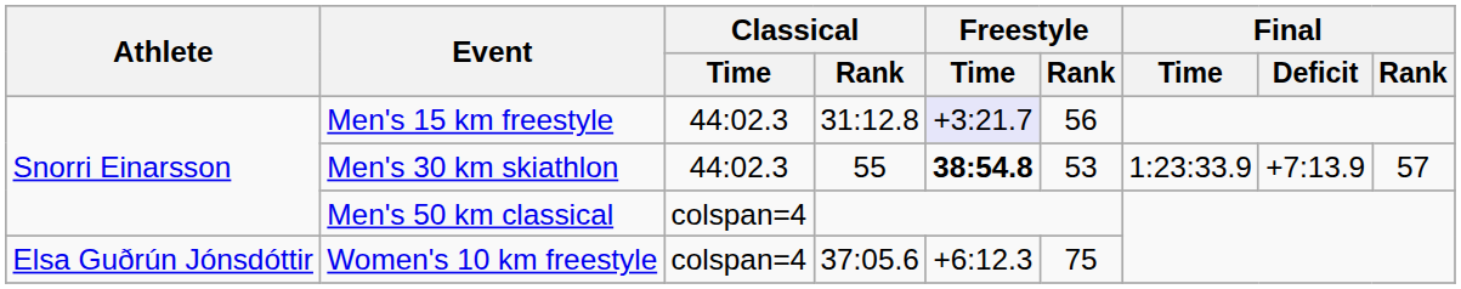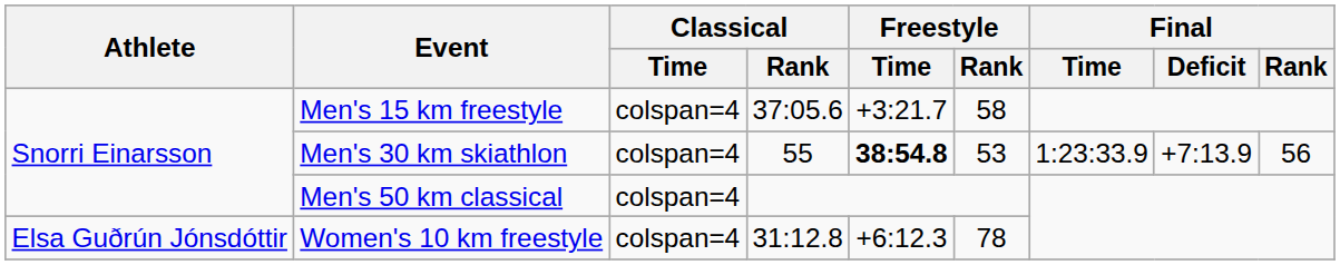Men's 15 km freestyle | Classical / Time: 44:02.3 -> colspan=4
Men's 15 km freestyle | Classical / Rank: 31:12.8 -> 37:05.6
Men's 15 km freestyle | Freestyle / Time: lavender background -> no background
Men's 15 km freestyle | Freestyle / Rank: 56 -> 58
Men's 30 km skiathlon | Classical / Time: 44:02.3 -> colspan=4
Men's 30 km skiathlon | Final / Rank: 57 -> 56
Women's 10 km freestyle | Classical / Rank: 37:05.6 -> 31:12.8
Women's 10 km freestyle | Freestyle / Rank: 75 -> 78
